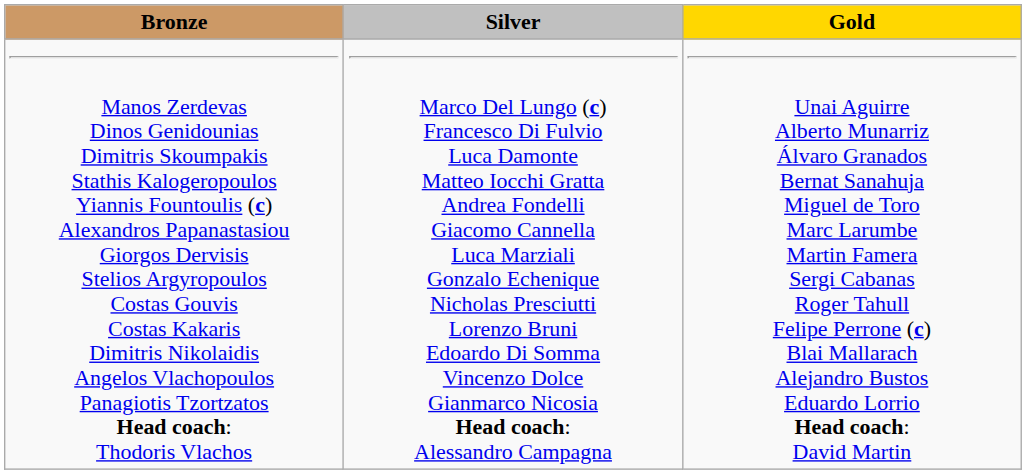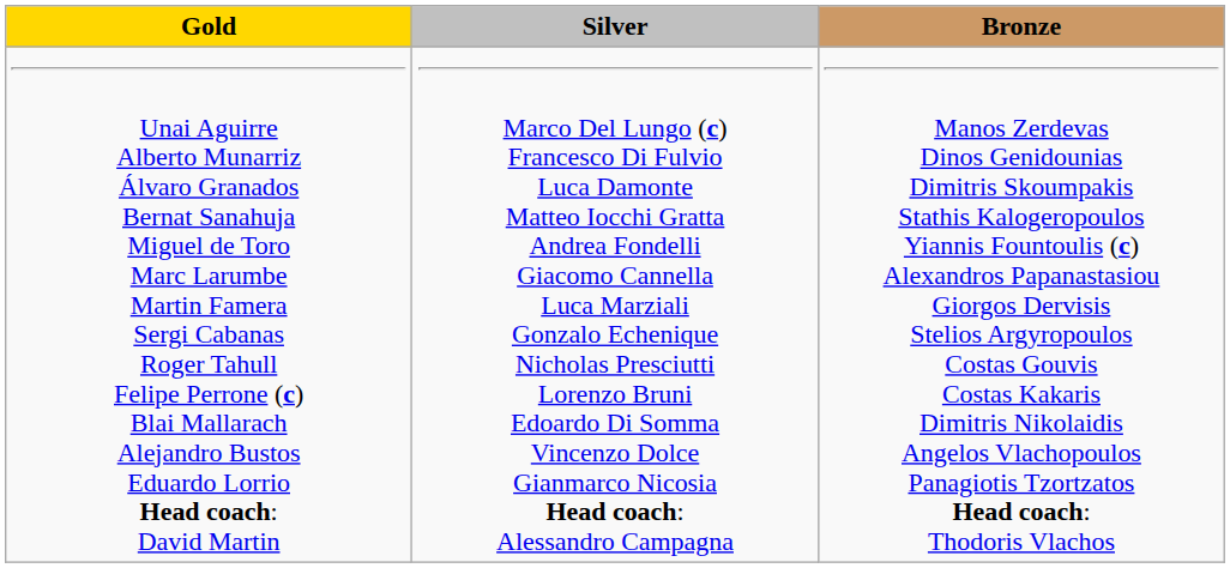columns swapped: Gold <-> Bronze
